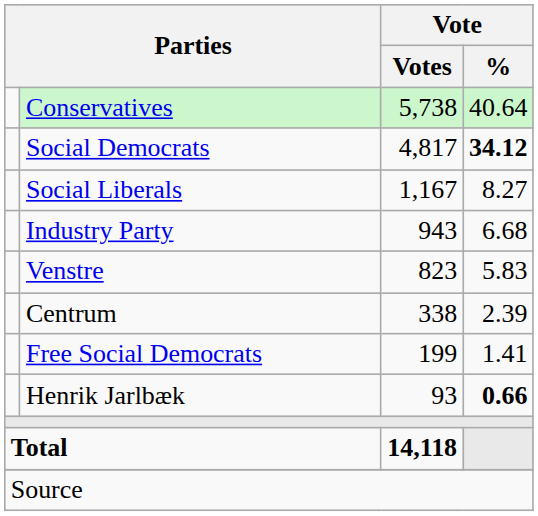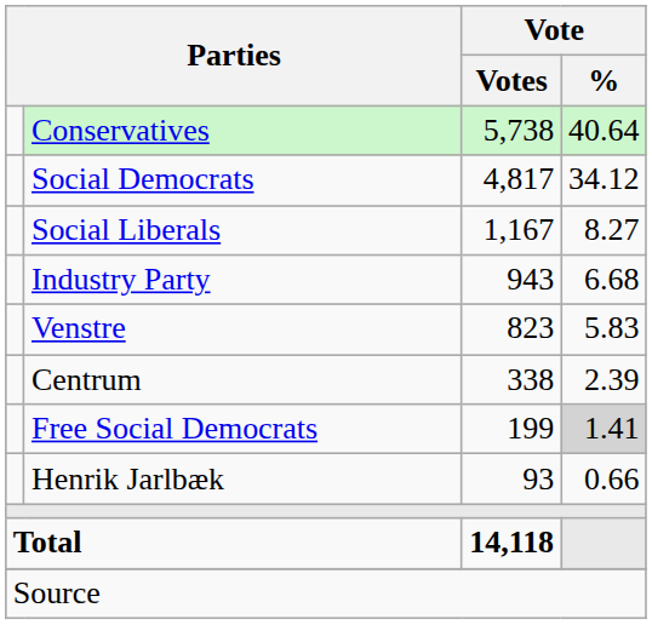Social Democrats | Vote / %: bold -> normal
Free Social Democrats | Vote / %: no background -> lightgrey background
Henrik Jarlbæk | Vote / %: bold -> normal
